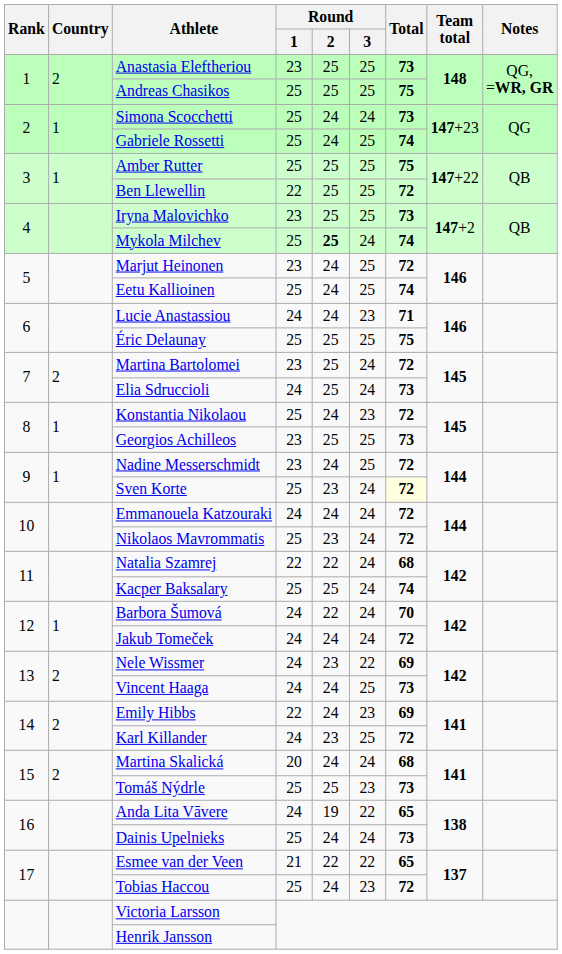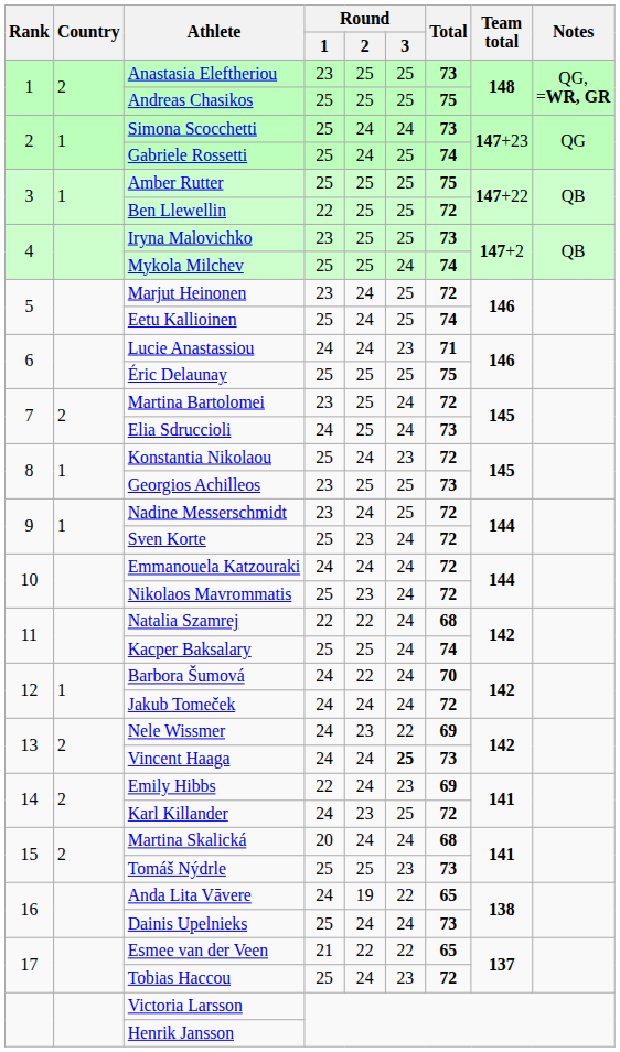Mykola Milchev | Round / 2: bold -> normal
Sven Korte | Total: lightyellow background -> no background
Vincent Haaga | Round / 3: normal -> bold
